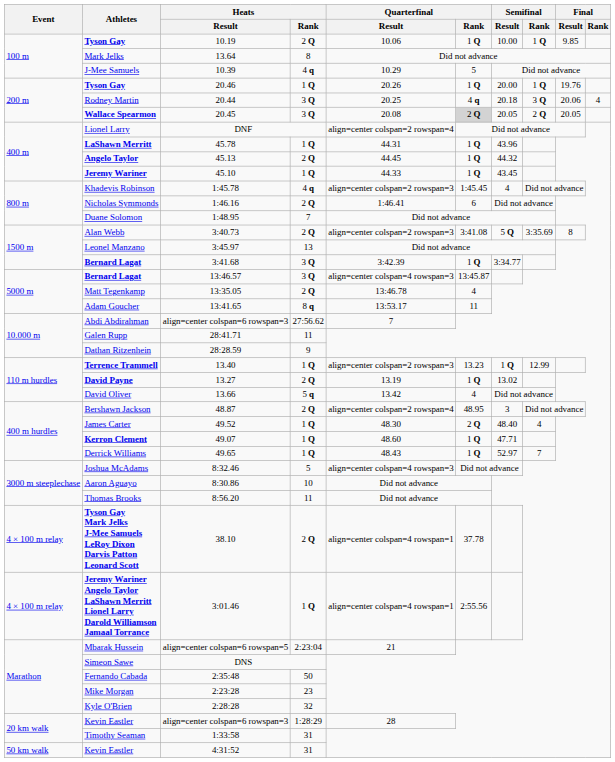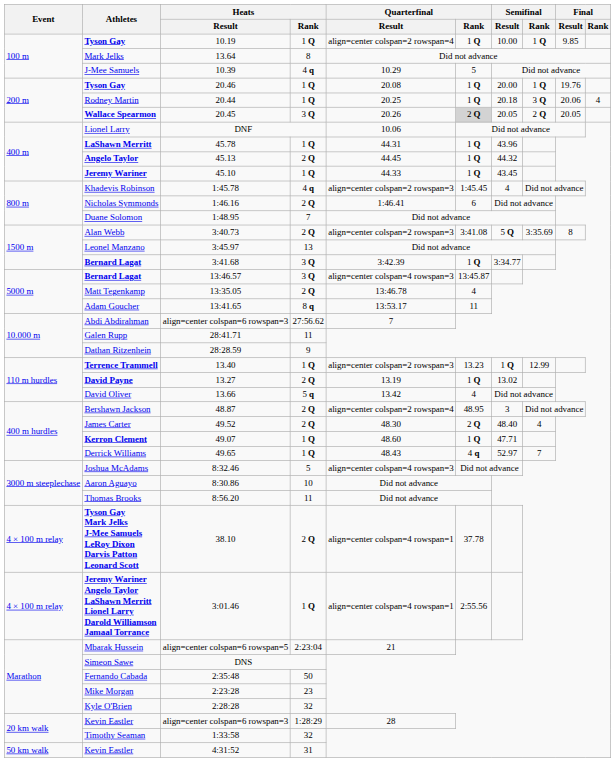Tyson Gay / 10.19 | Heats / Rank: 2 Q -> 1 Q
Tyson Gay / 10.19 | Quarterfinal / Result: 10.06 -> align=center colspan=2 rowspan=4
Tyson Gay / 20.46 | Quarterfinal / Result: 20.26 -> 20.08
Rodney Martin | Heats / Rank: 3 Q -> 1 Q
Rodney Martin | Quarterfinal / Rank: 4 q -> 1 Q
Wallace Spearmon | Quarterfinal / Result: 20.08 -> 20.26
Lionel Larry | Quarterfinal / Result: align=center colspan=2 rowspan=4 -> 10.06
James Carter | Heats / Rank: 1 Q -> 2 Q
Derrick Williams | Quarterfinal / Rank: 1 Q -> 4 q
Timothy Seaman | Heats / Rank: 31 -> 32
